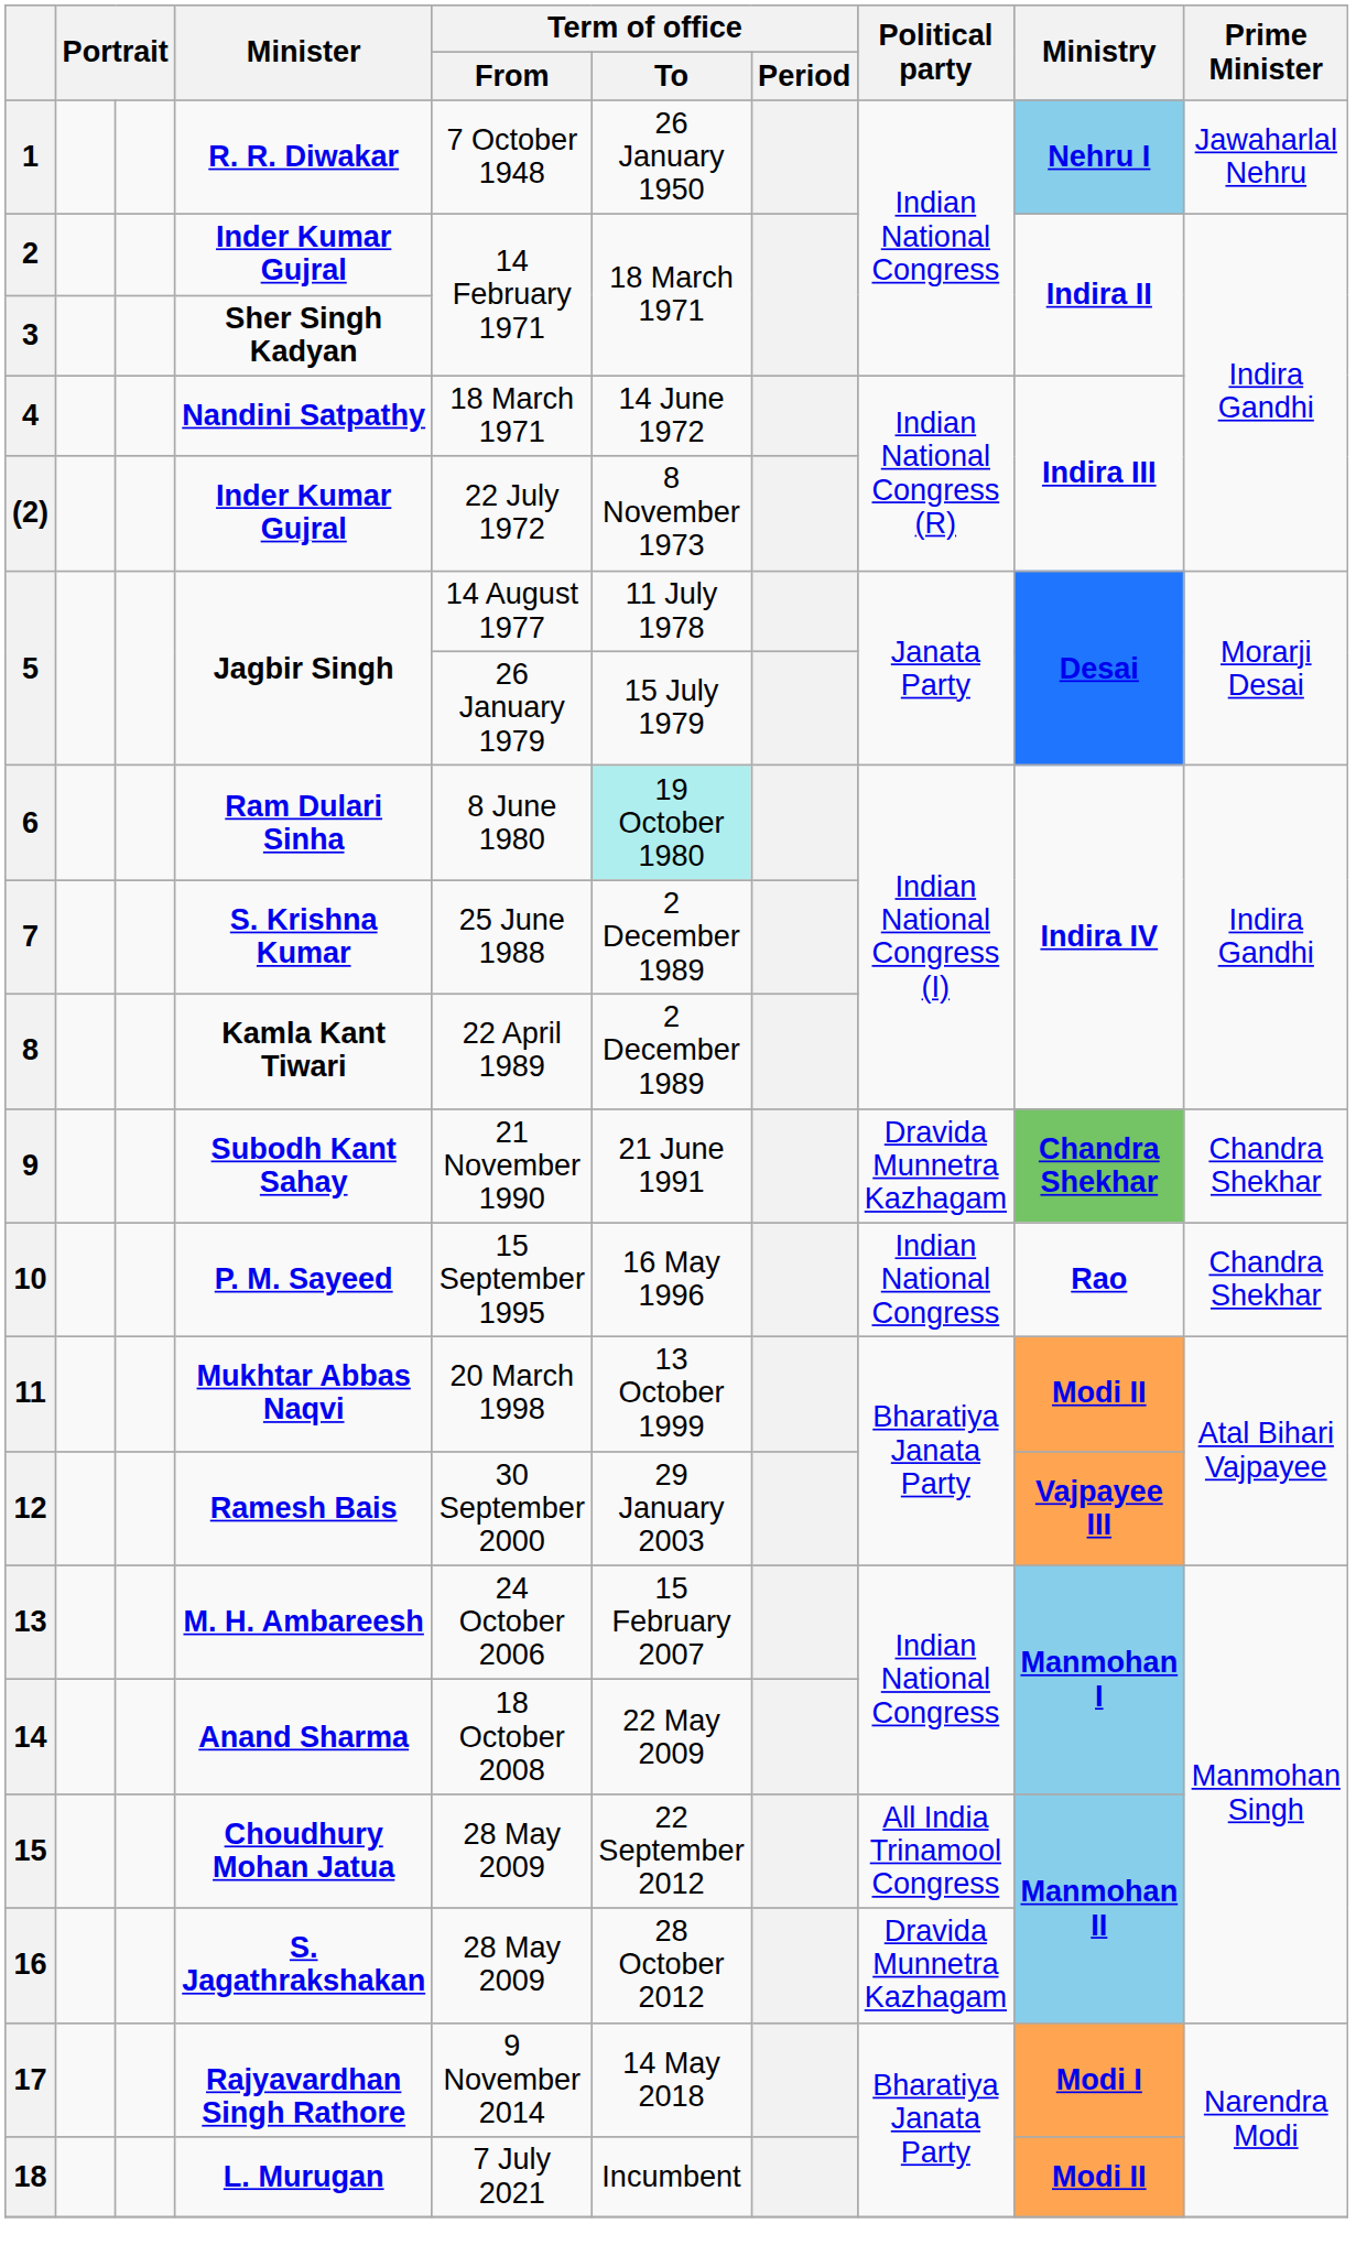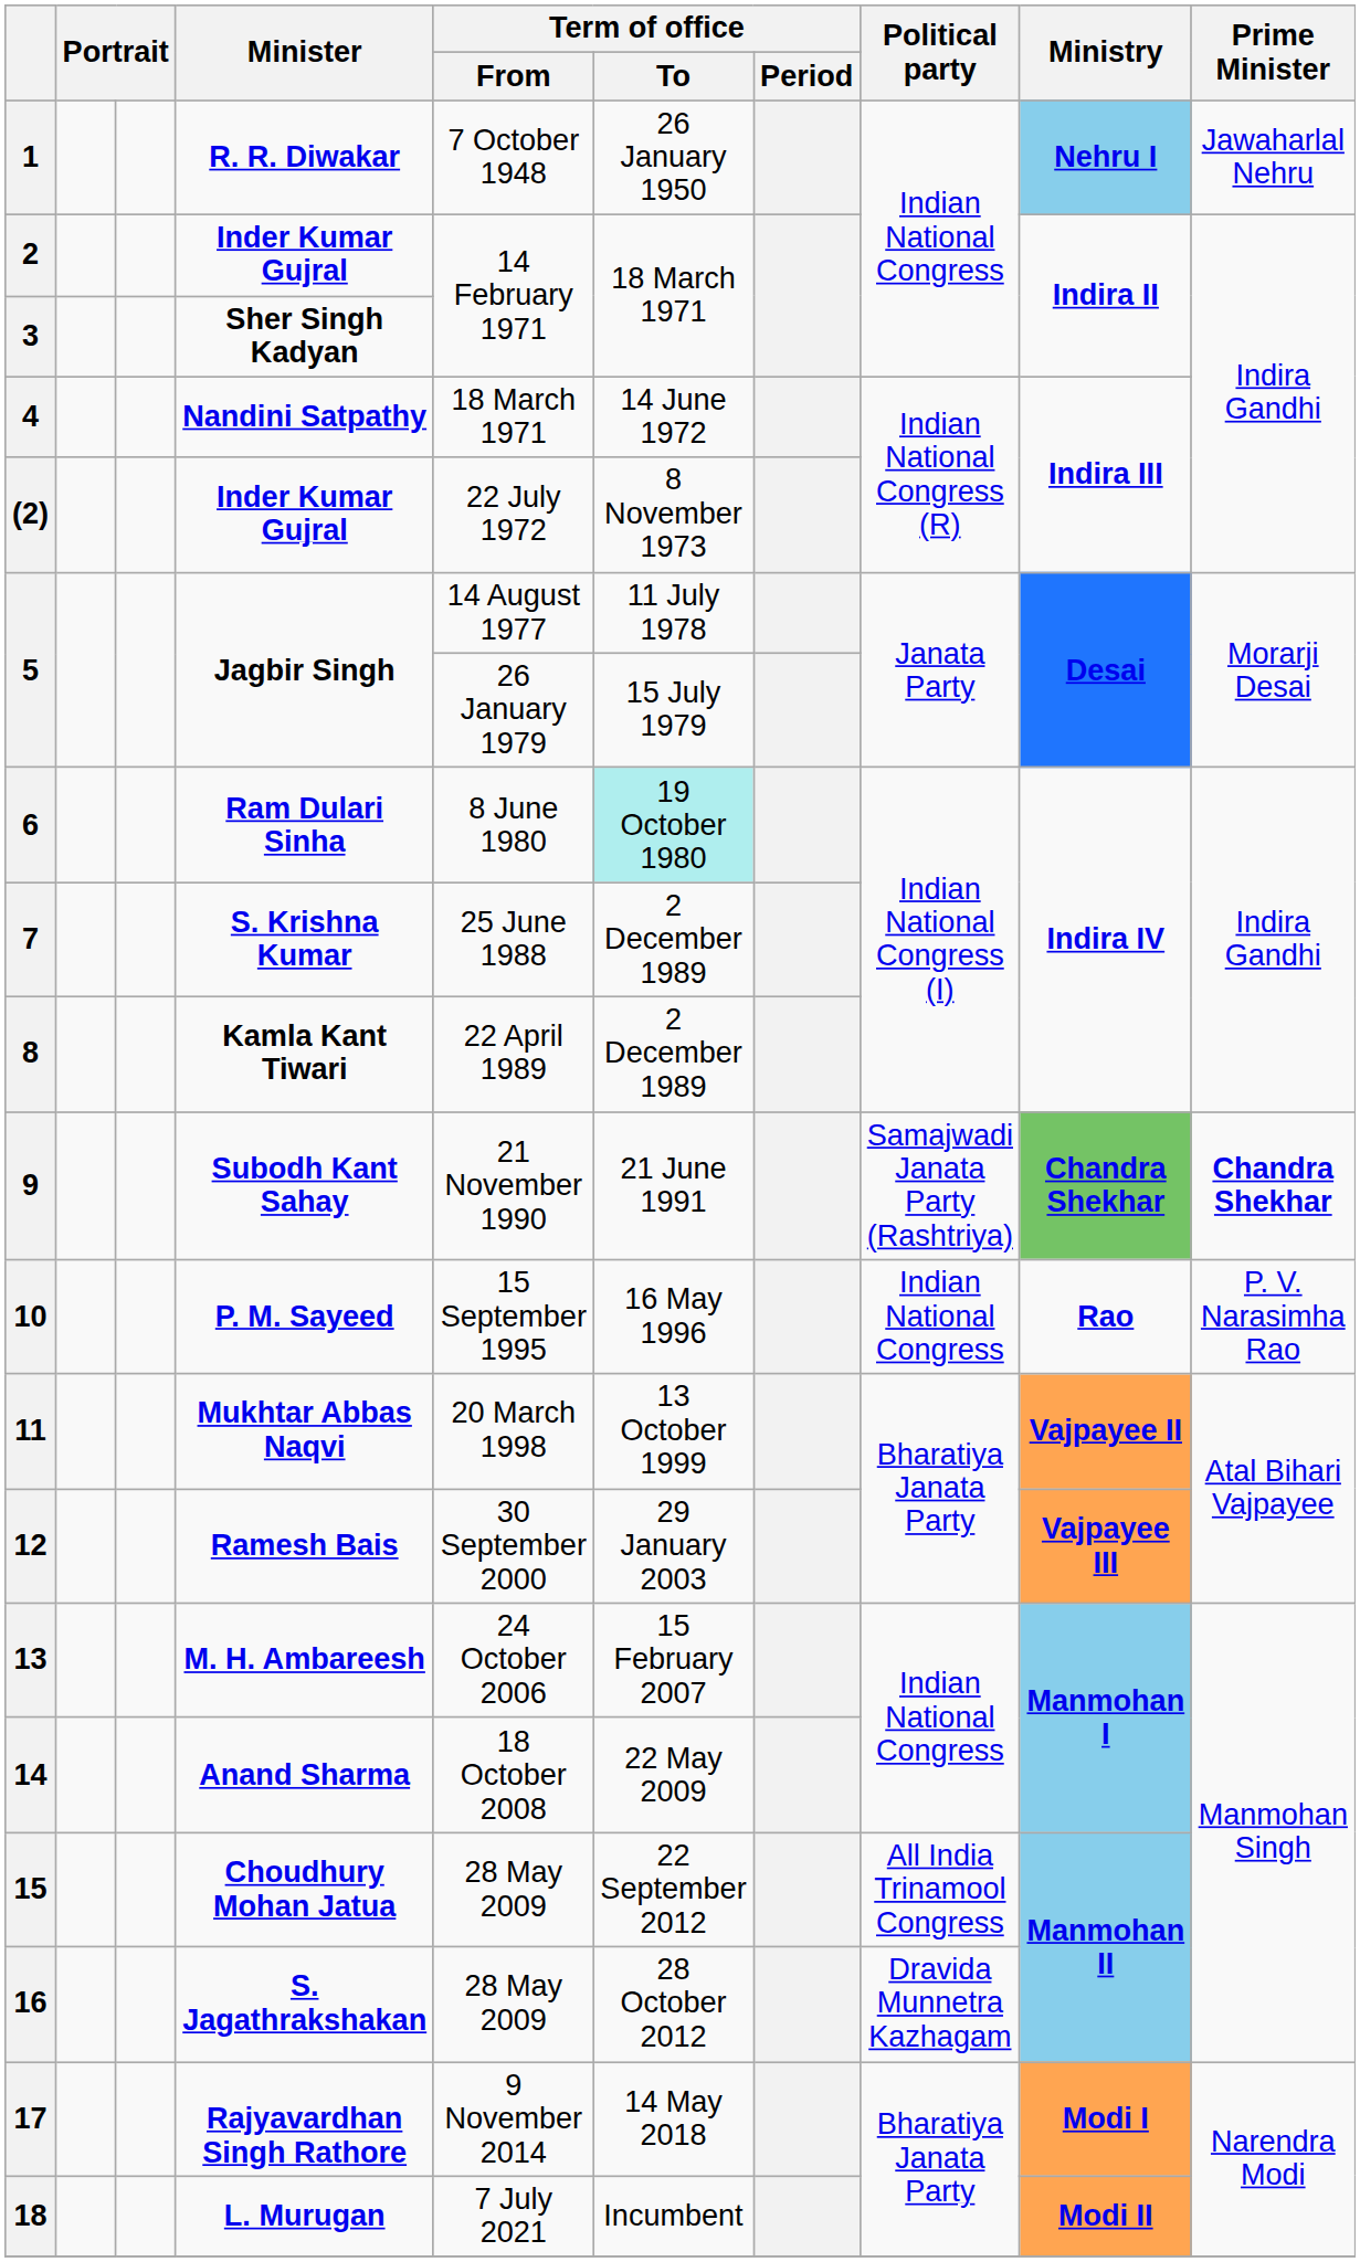9 | Political party: Dravida Munnetra Kazhagam -> Samajwadi Janata Party (Rashtriya)
9 | Prime Minister: normal -> bold
10 | Prime Minister: Chandra Shekhar -> P. V. Narasimha Rao
11 | Ministry: Modi II -> Vajpayee II
